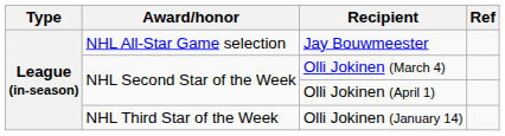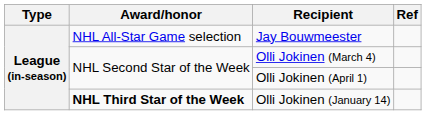Olli Jokinen (January 14) | Award/honor: normal -> bold
